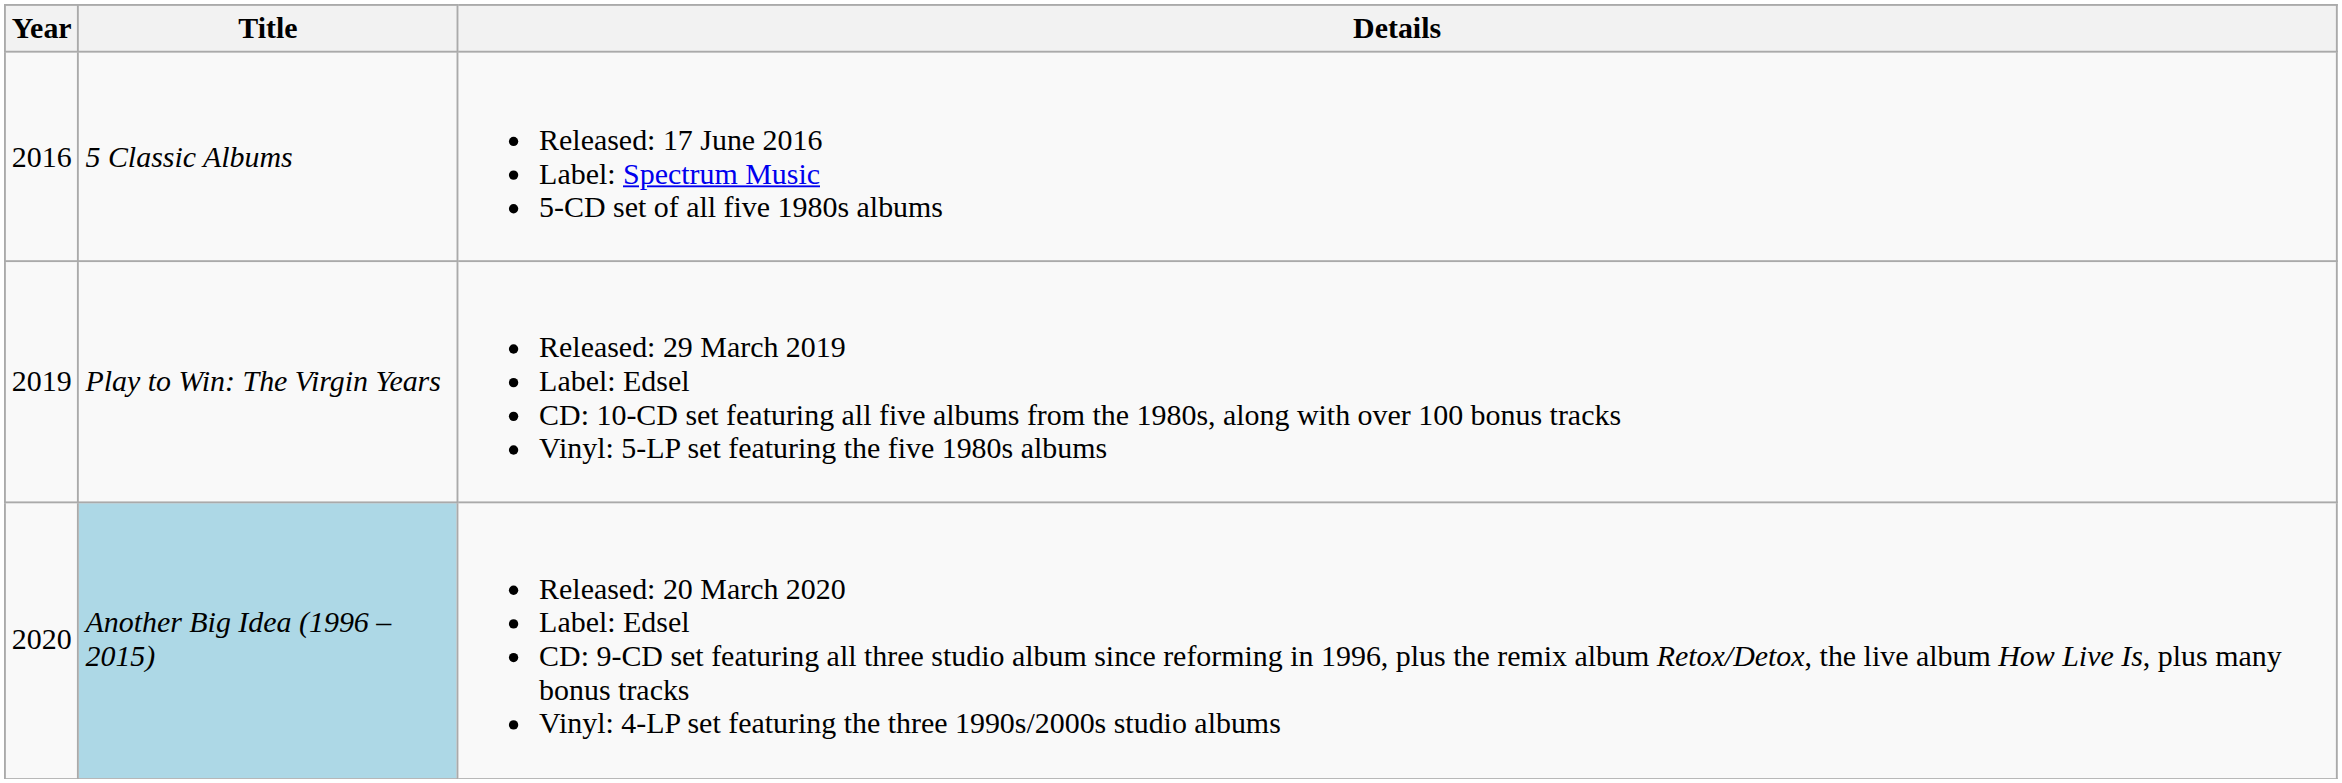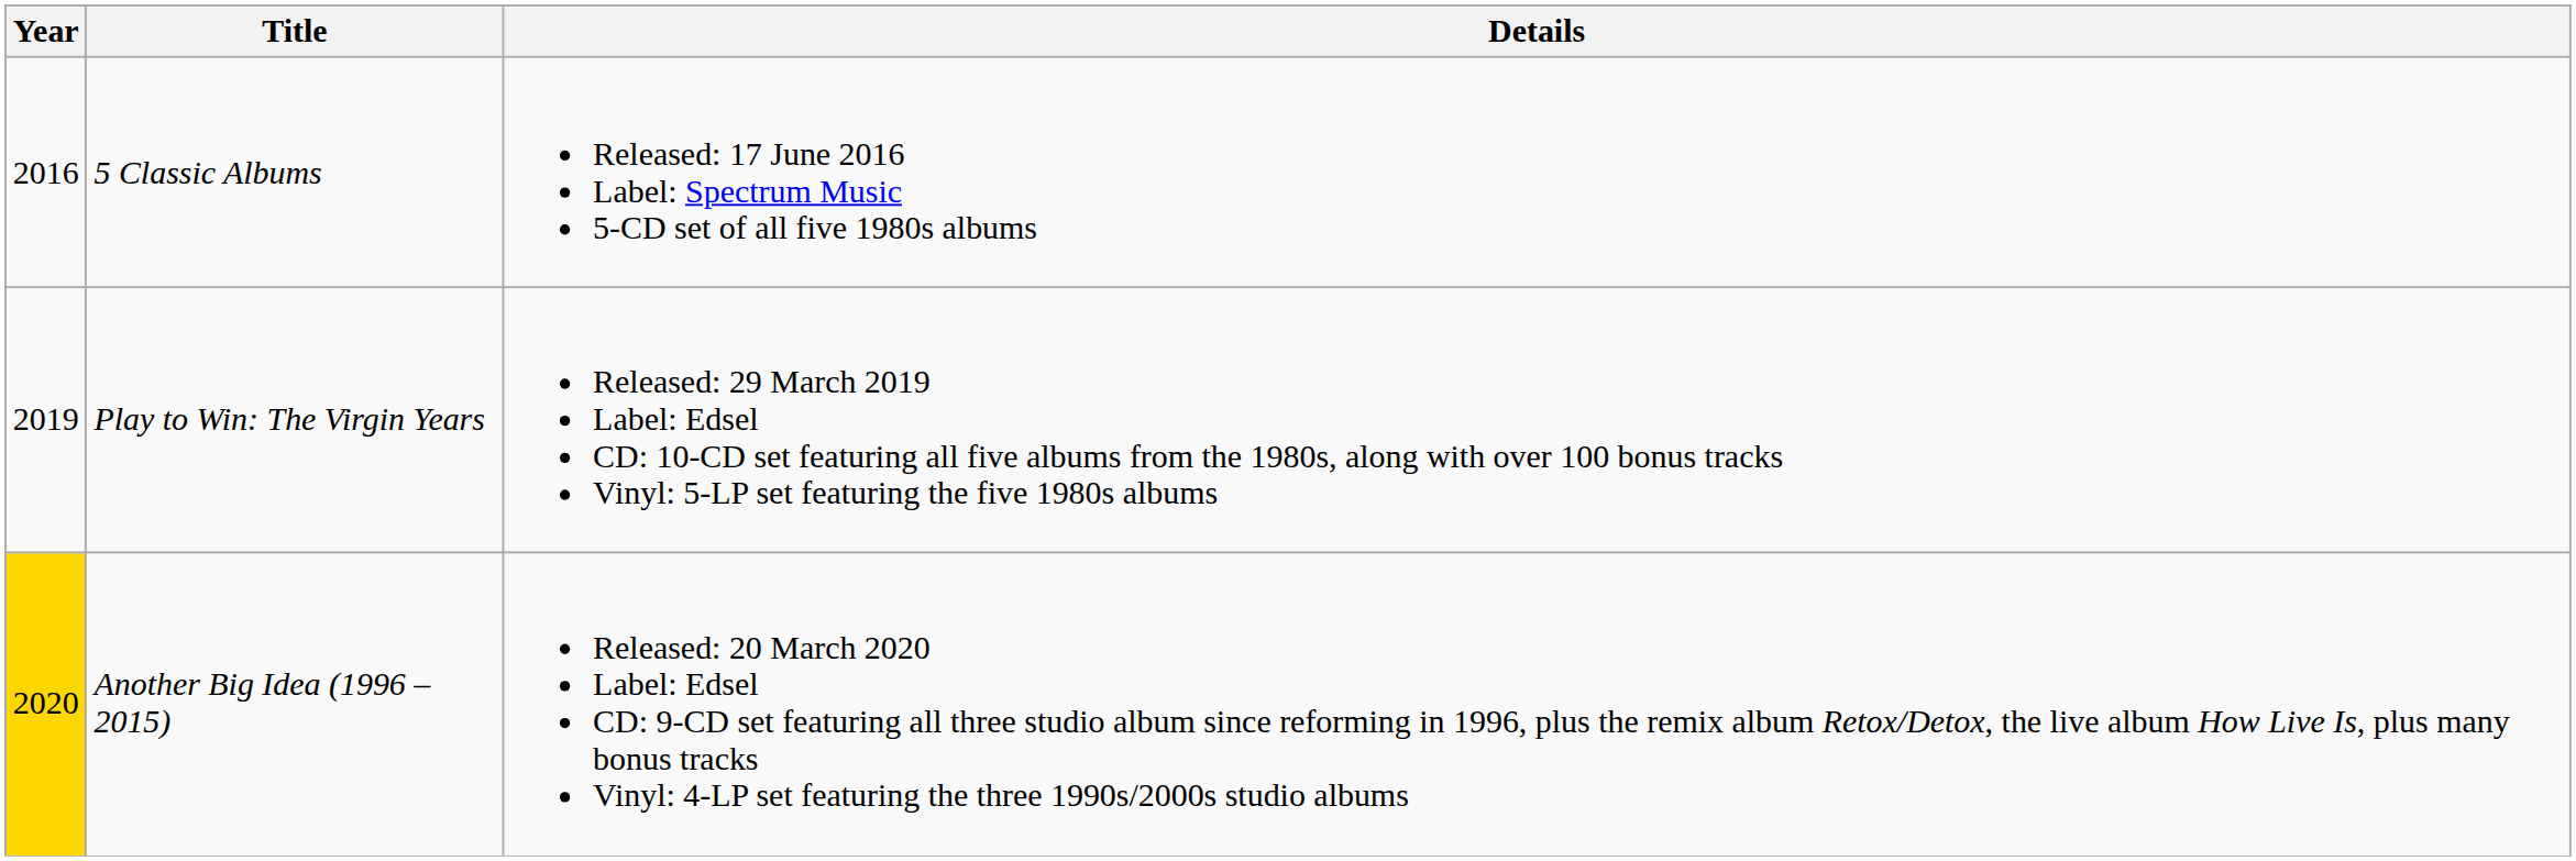row 4 | Year: no background -> gold background
row 4 | Title: lightblue background -> no background
